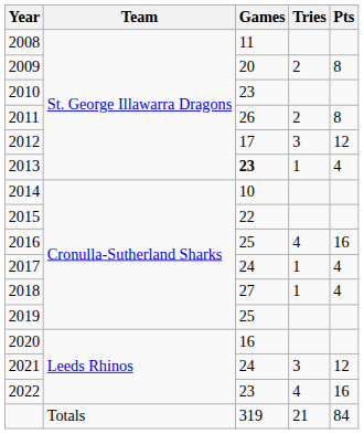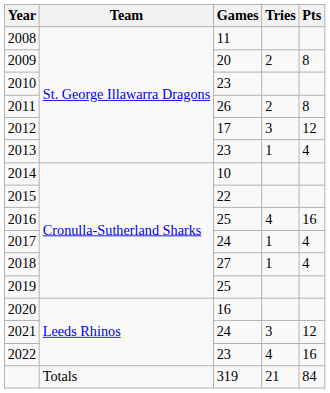2013 | Games: bold -> normal
